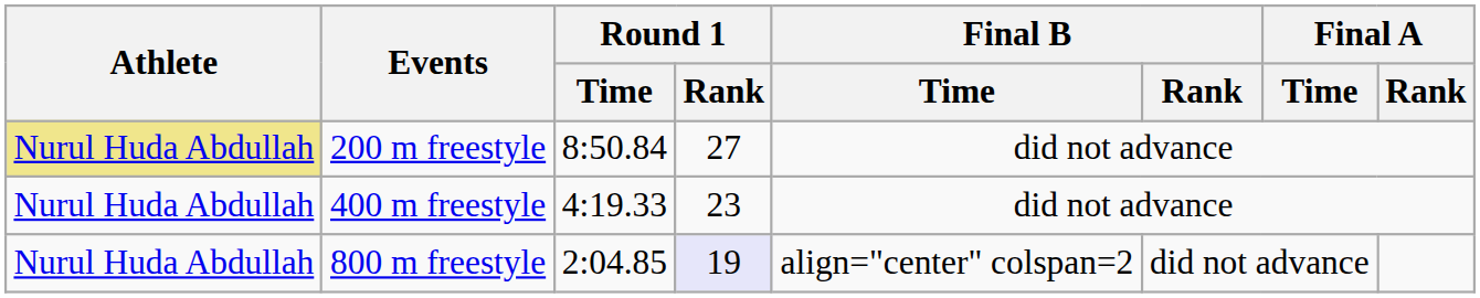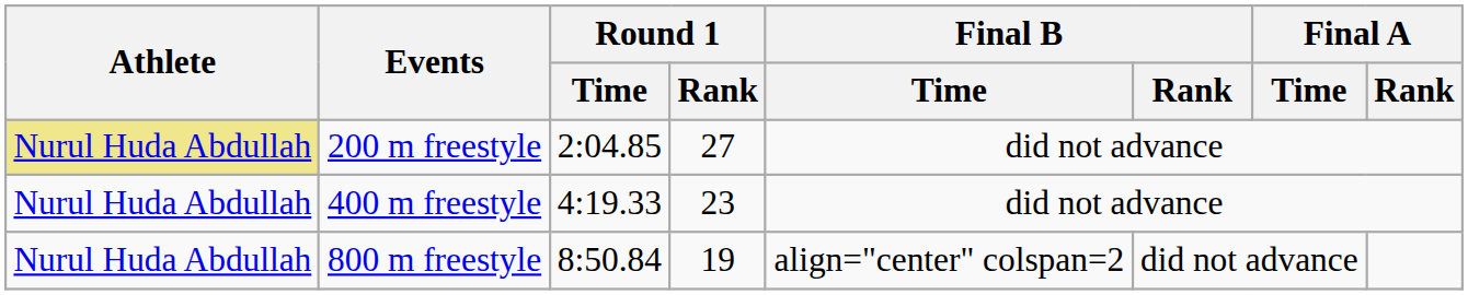200 m freestyle | Round 1 / Time: 8:50.84 -> 2:04.85
800 m freestyle | Round 1 / Time: 2:04.85 -> 8:50.84
800 m freestyle | Round 1 / Rank: lavender background -> no background
